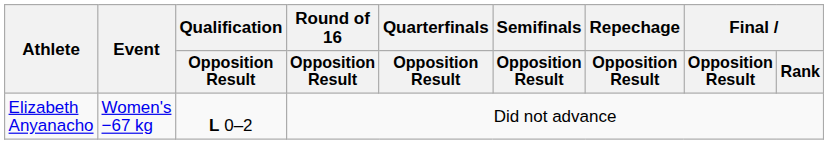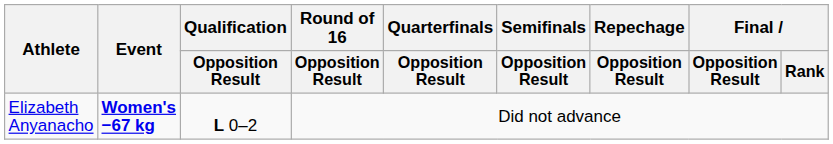Elizabeth Anyanacho | Event: normal -> bold
